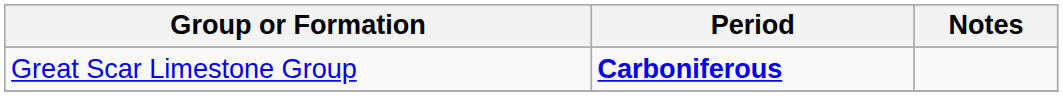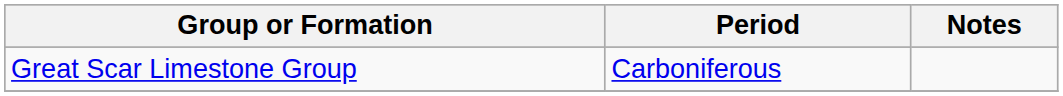Great Scar Limestone Group | Period: bold -> normal
